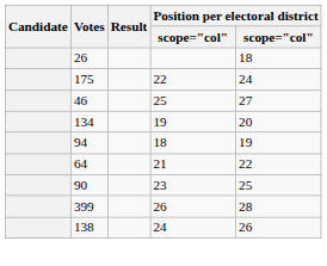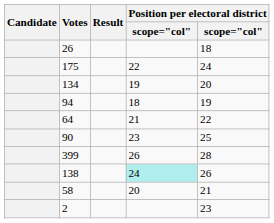- row: 46 | 25 | 27
138 | column 4: no background -> paleturquoise background
+ row: 58 | 20 | 21
+ row: 2 | 23
